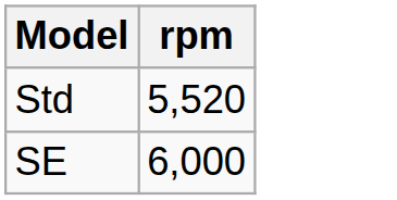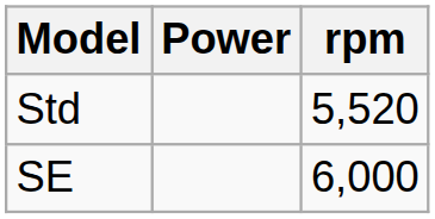+ column: Power
